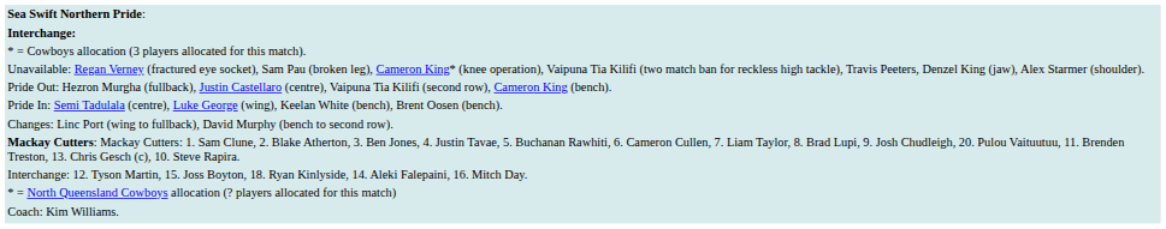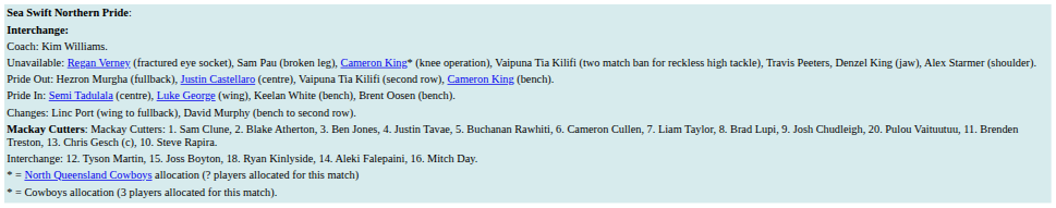row 3 | column 1: * = Cowboys allocation (3 players allocated for this match). -> Coach: Kim Williams.
row 11 | column 1: Coach: Kim Williams. -> * = Cowboys allocation (3 players allocated for this match).
